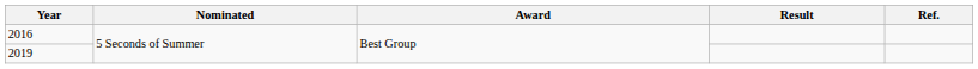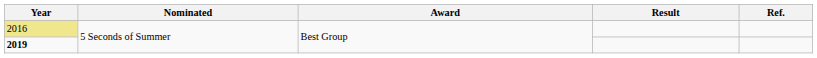2016 | Year: no background -> khaki background
2019 | Year: normal -> bold
